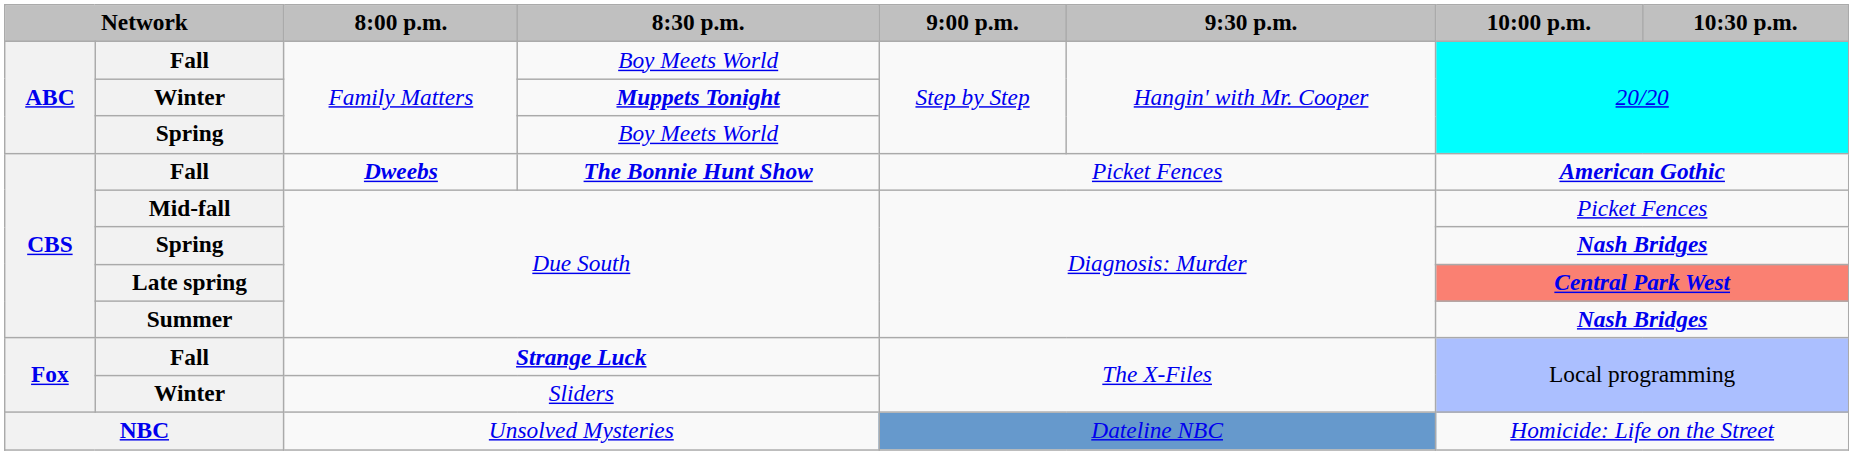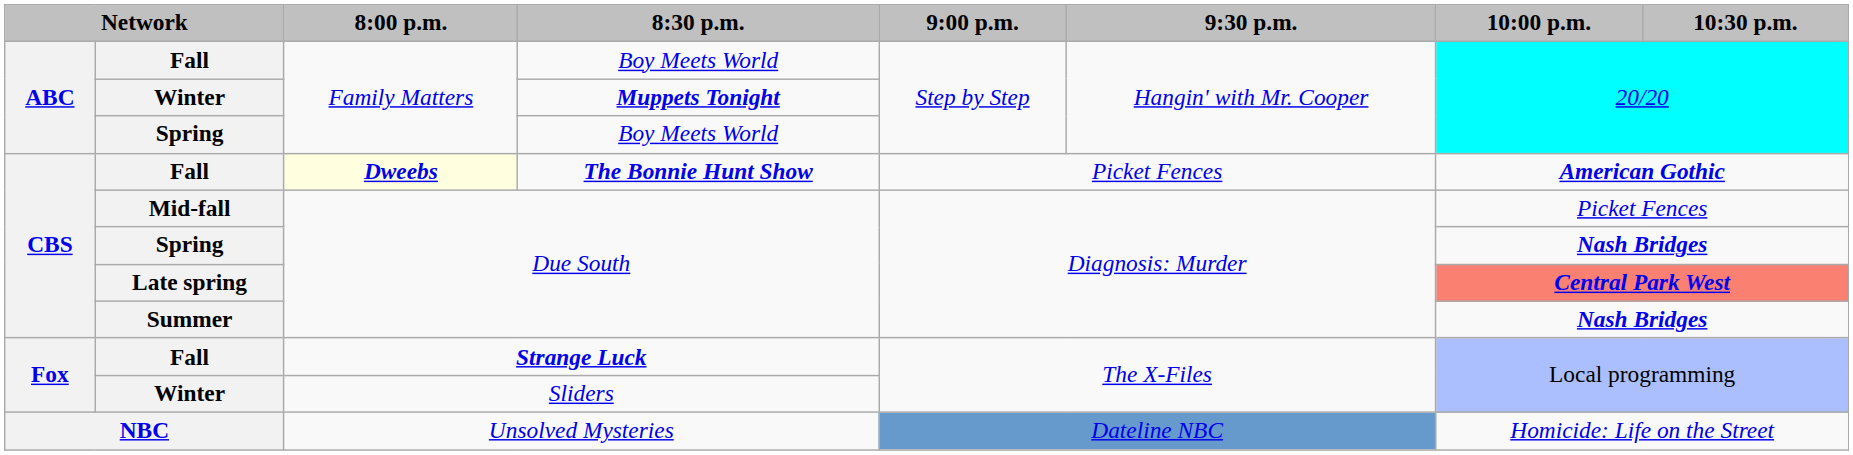Fall / The Bonnie Hunt Show | 8:00 p.m.: no background -> lightyellow background
